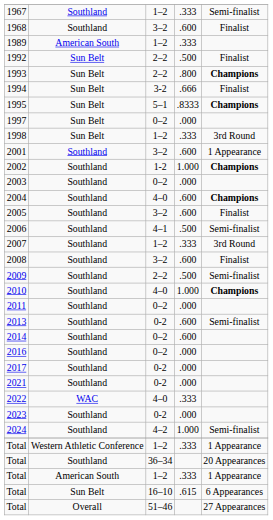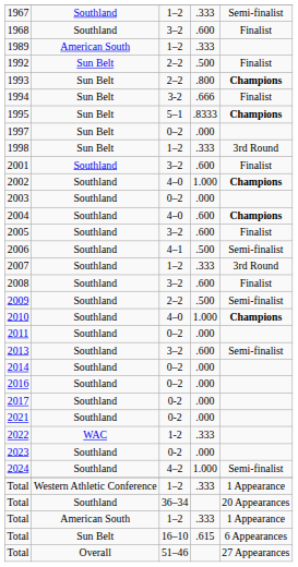2001 | column 5: 1 Appearance -> Finalist
2002 | column 3: 1-2 -> 4–0
2013 | column 3: 0-2 -> 3–2
2014 | column 4: .600 -> .000
2022 | column 3: 4–0 -> 1-2
